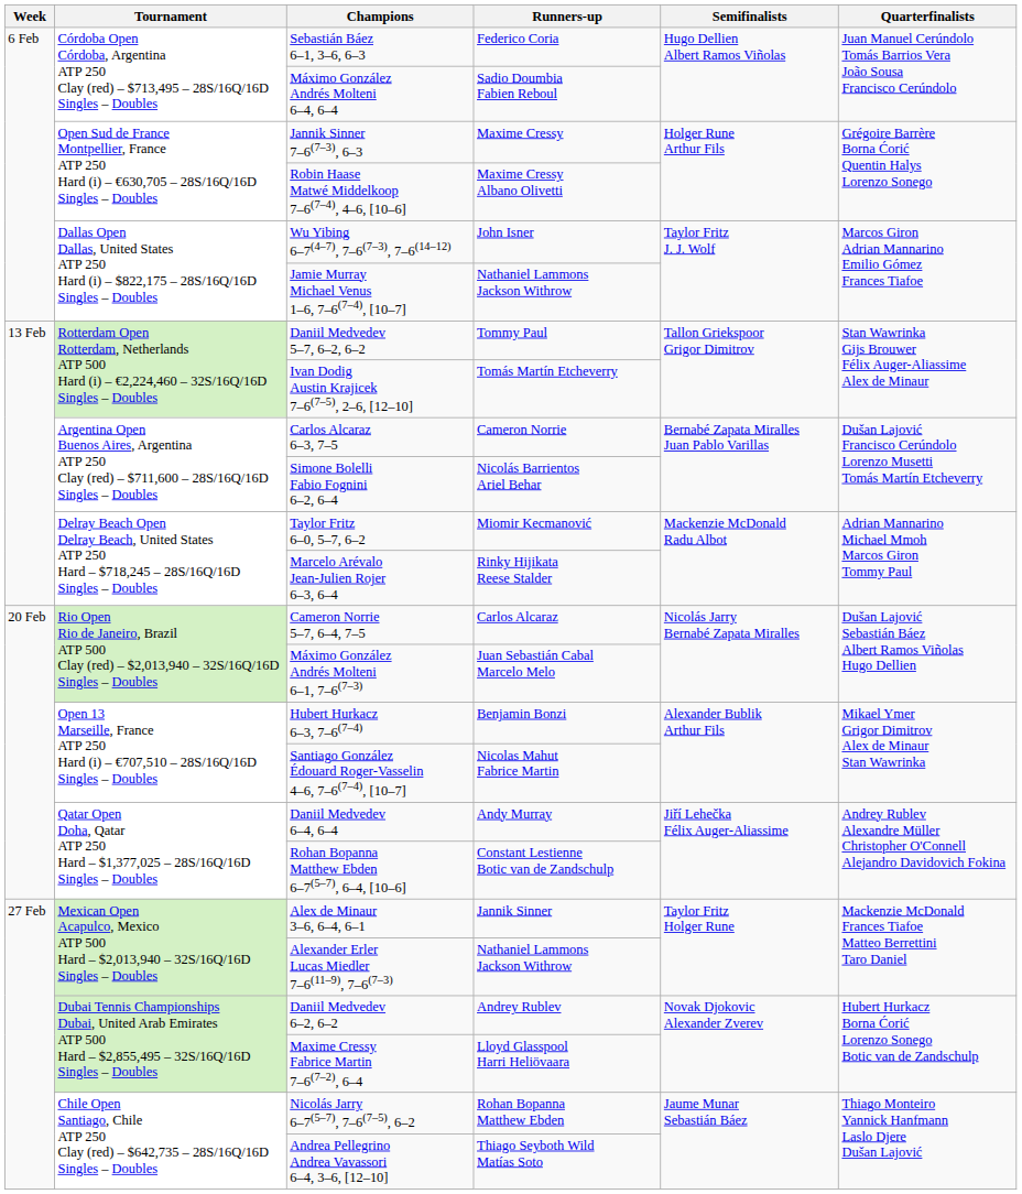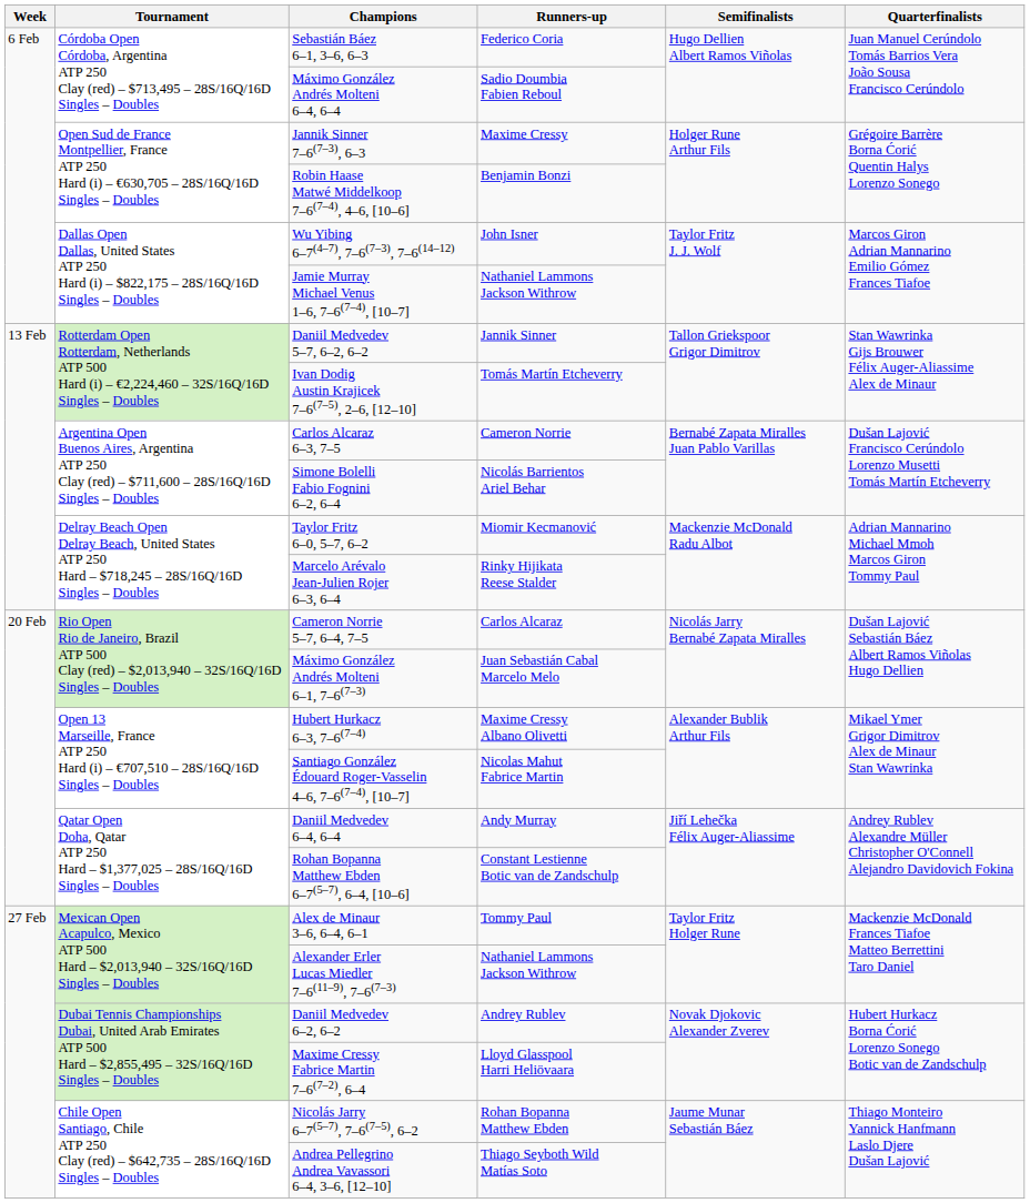Robin Haase Matwé Middelkoop 7–6(7–4), 4–6, [10–6] | Runners-up: Maxime Cressy Albano Olivetti -> Benjamin Bonzi
Daniil Medvedev 5–7, 6–2, 6–2 | Runners-up: Tommy Paul -> Jannik Sinner
Hubert Hurkacz 6–3, 7–6(7–4) | Runners-up: Benjamin Bonzi -> Maxime Cressy Albano Olivetti
Alex de Minaur 3–6, 6–4, 6–1 | Runners-up: Jannik Sinner -> Tommy Paul
